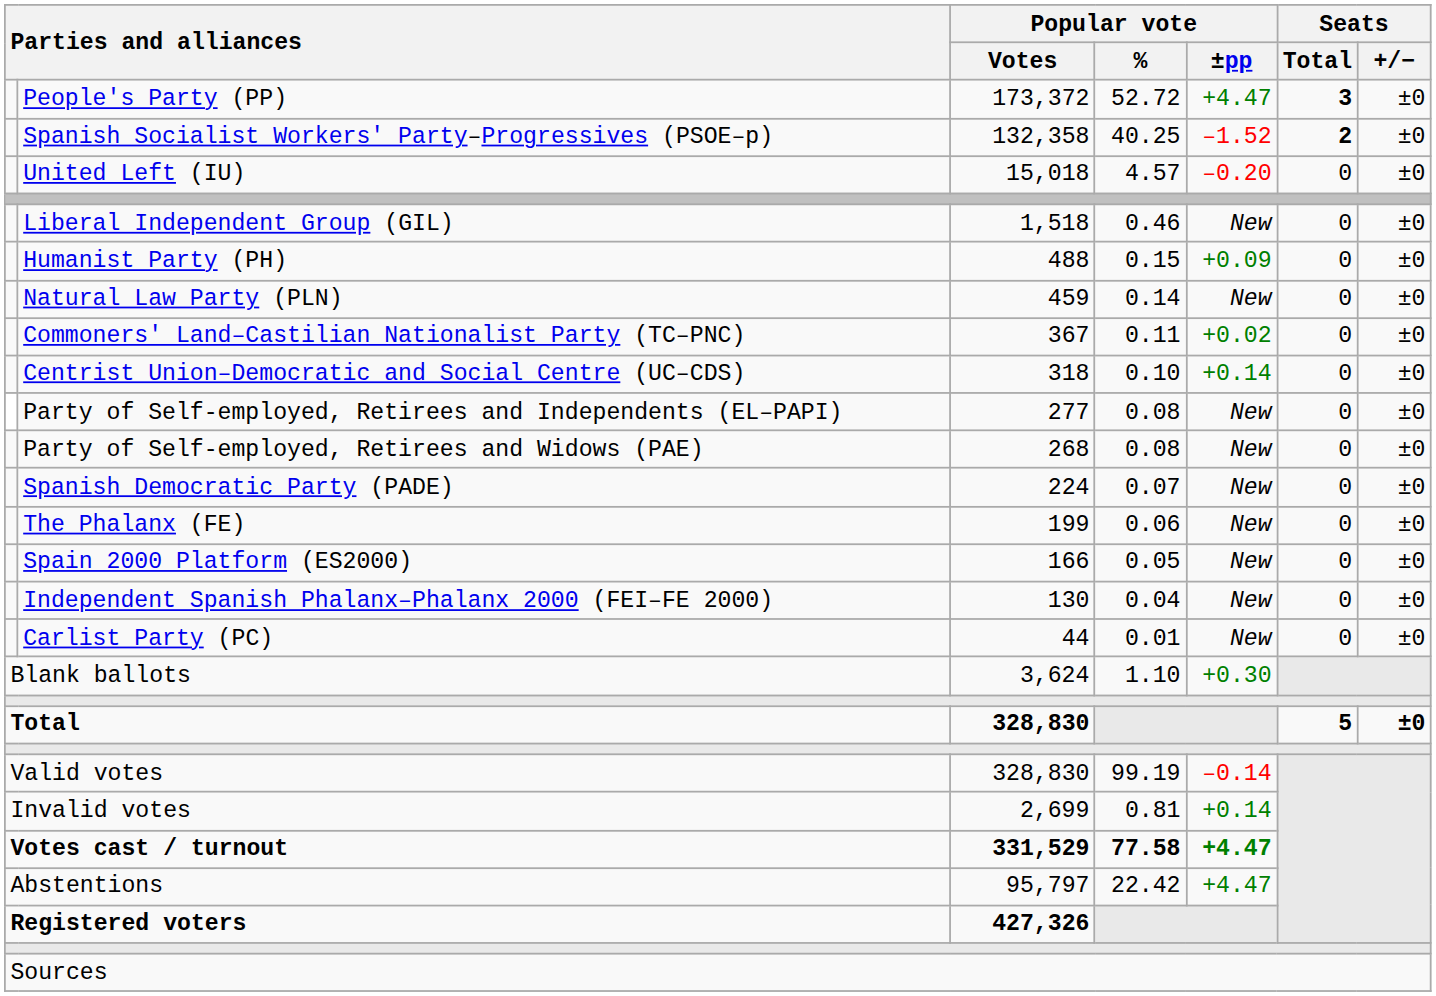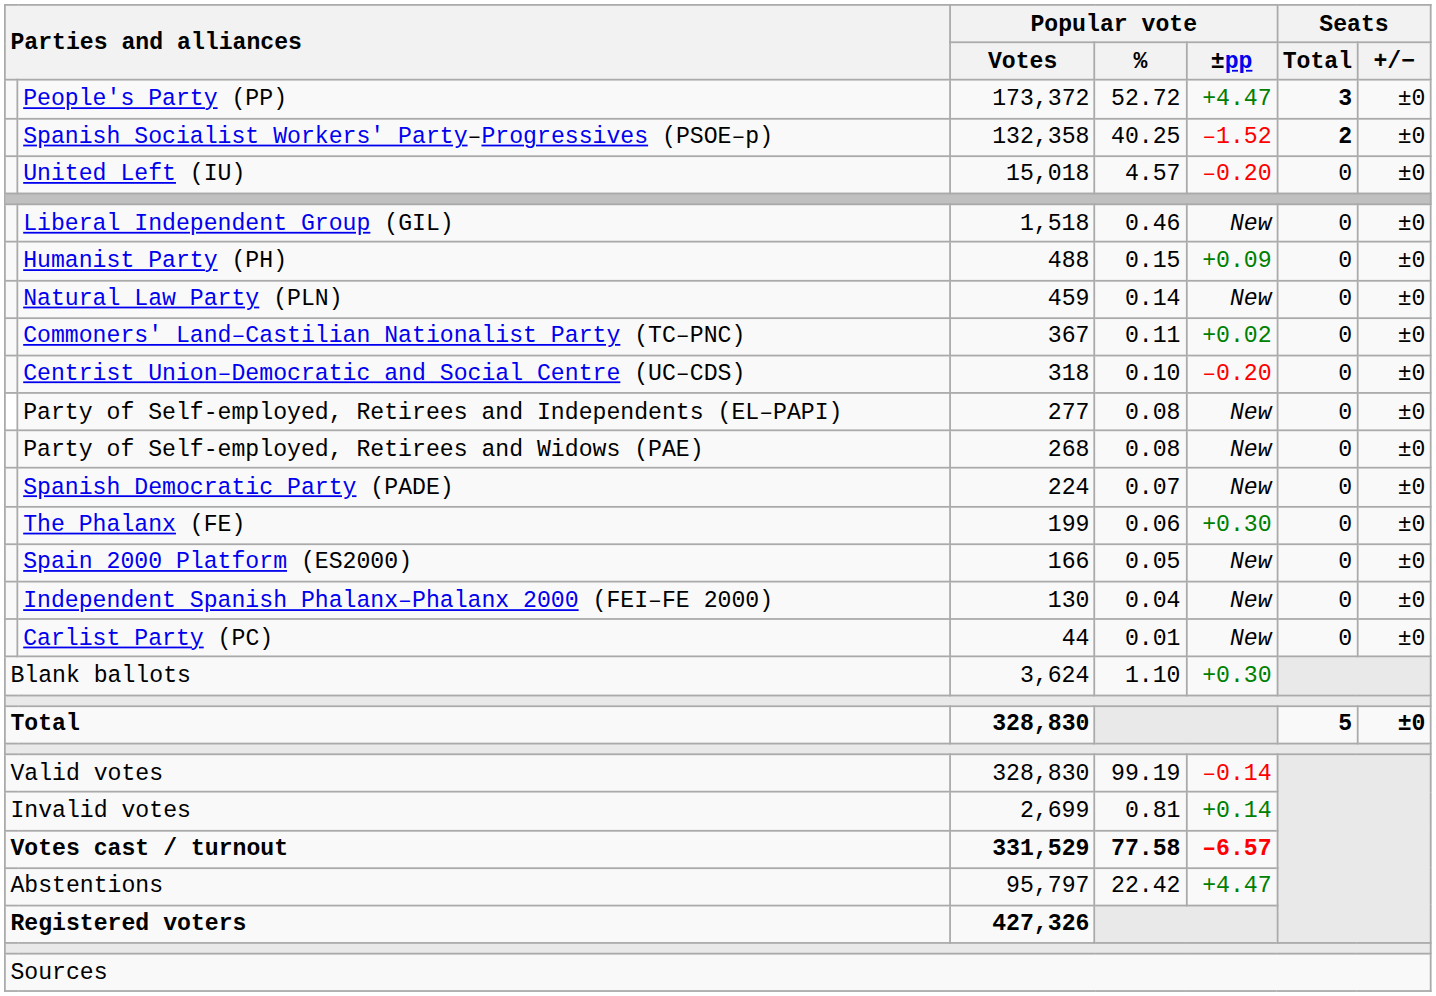Centrist Union–Democratic and Social Centre (UC–CDS) | Popular vote / ±pp: +0.14 -> –0.20
The Phalanx (FE) | Popular vote / ±pp: New -> +0.30
Votes cast / turnout | Popular vote / ±pp: +4.47 -> –6.57
